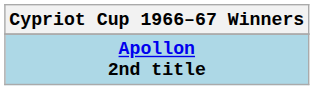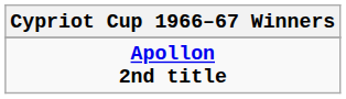row 2 | column 1: lightblue background -> no background
